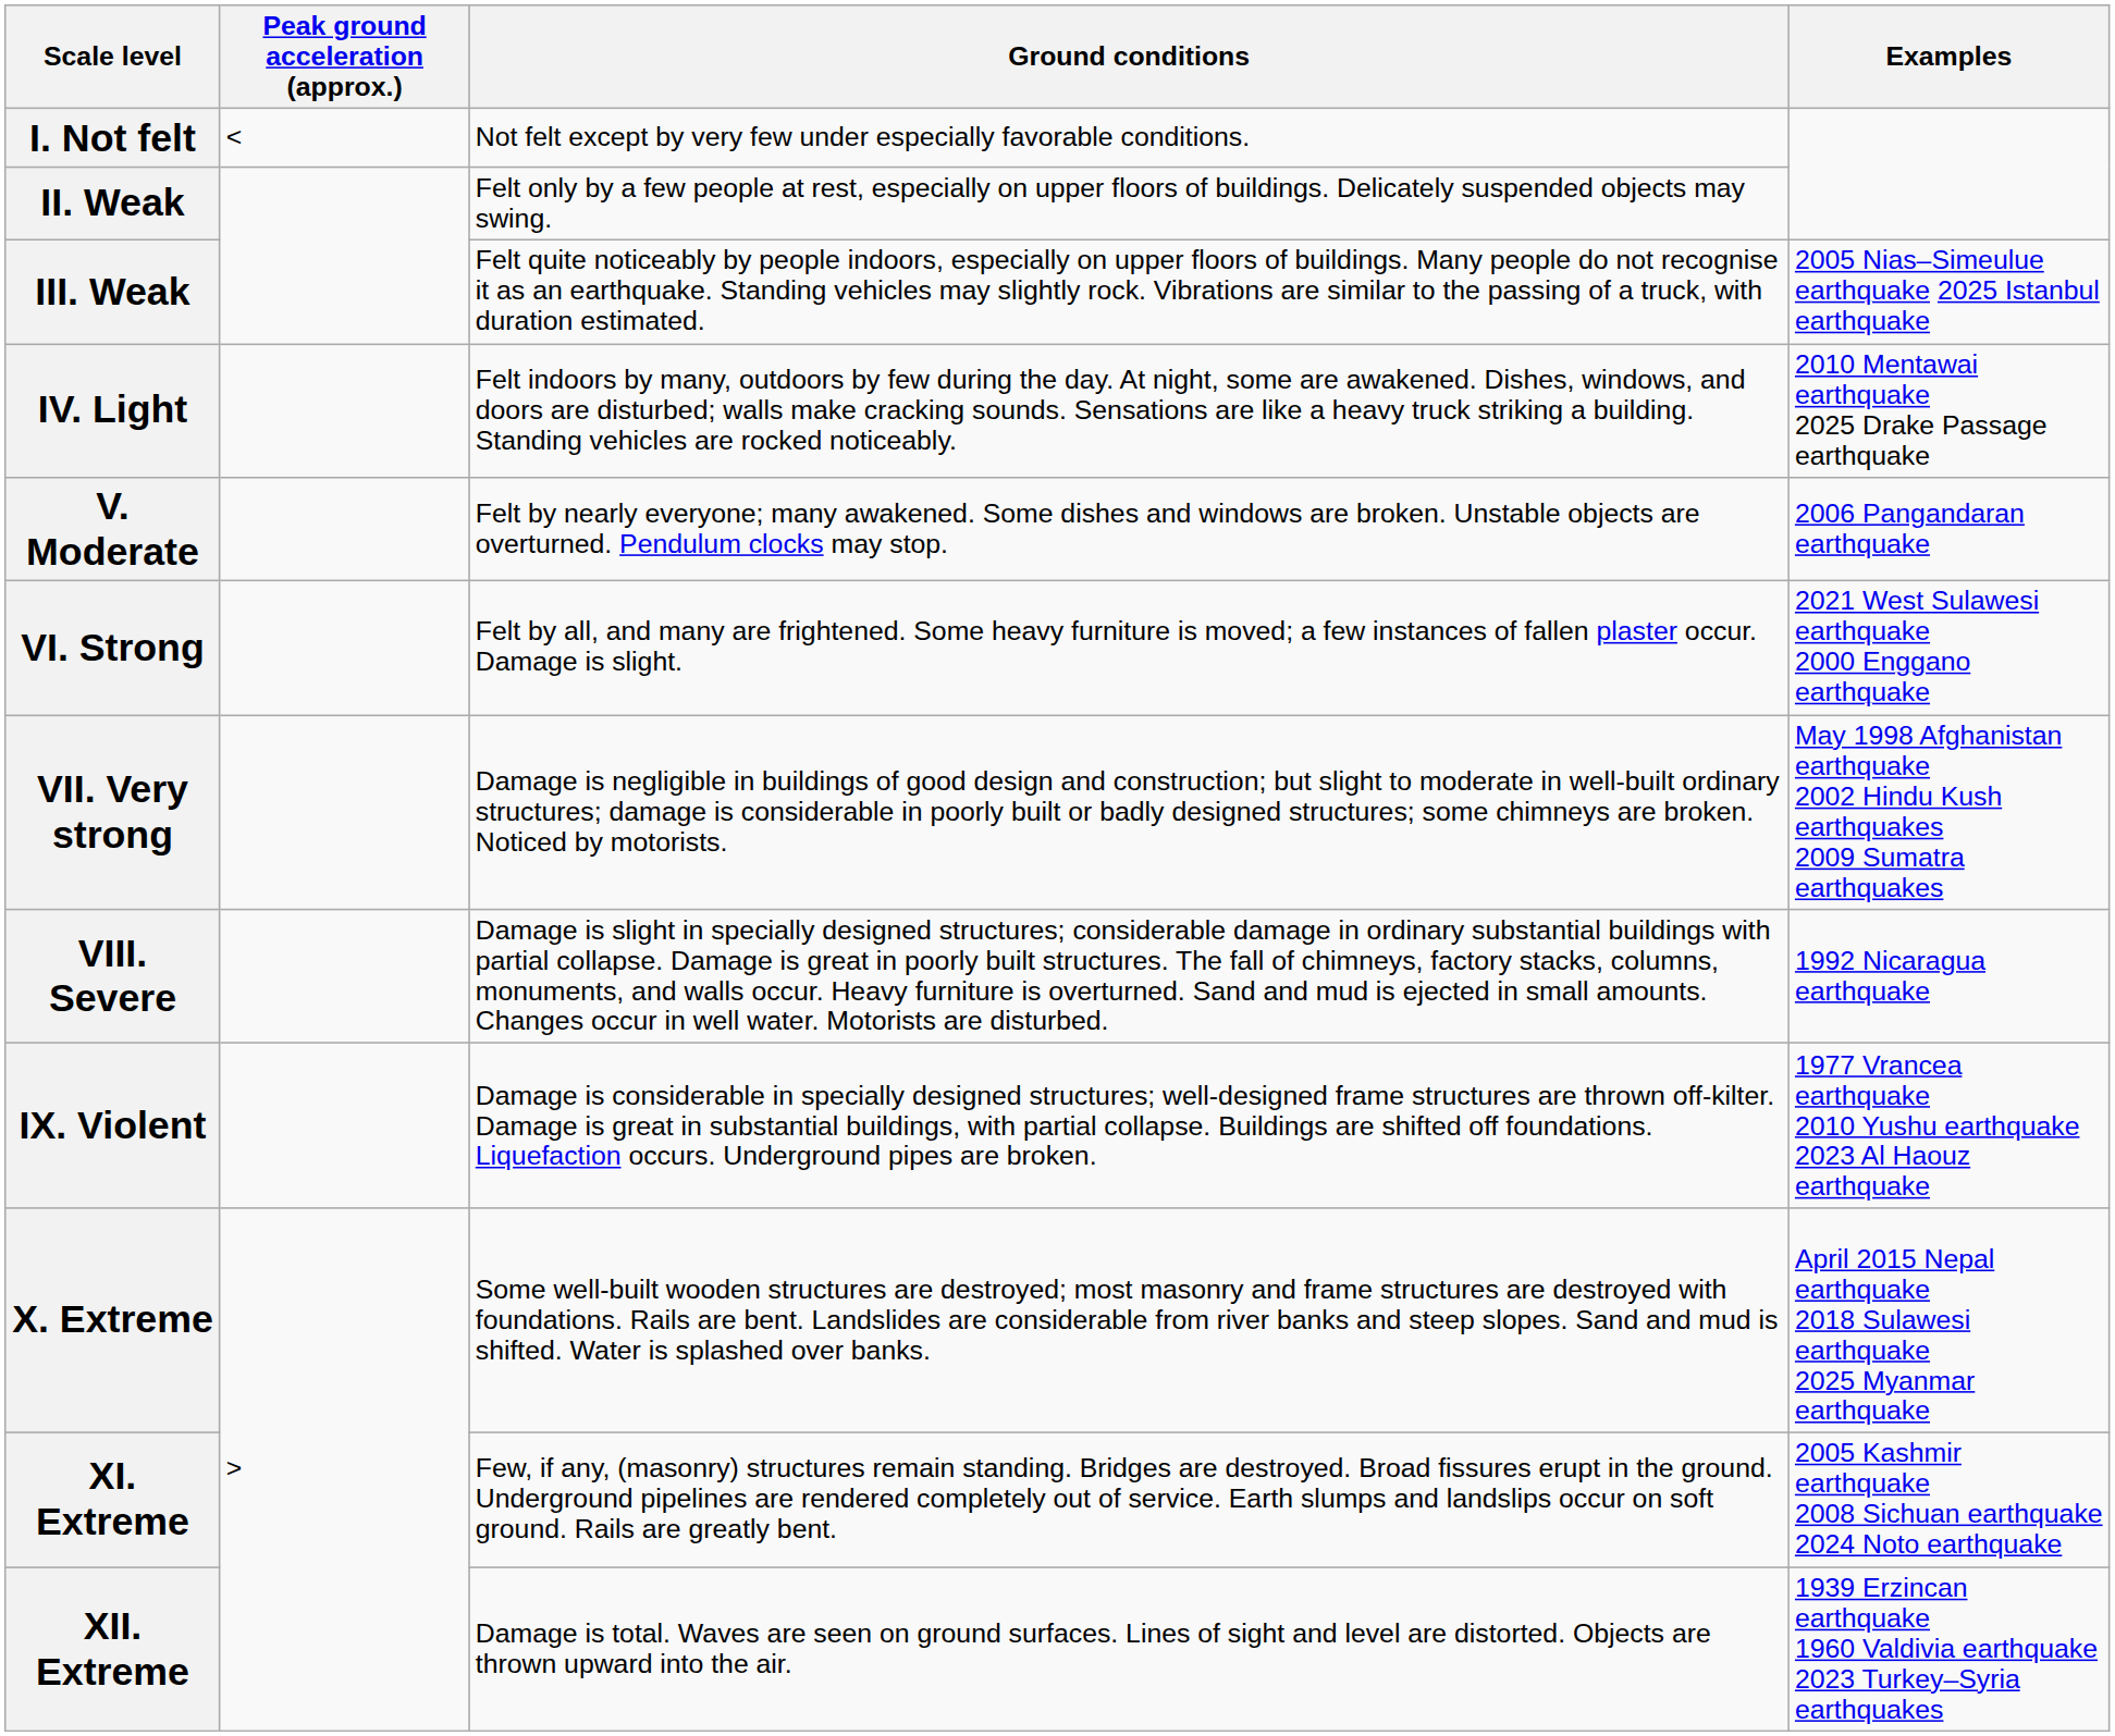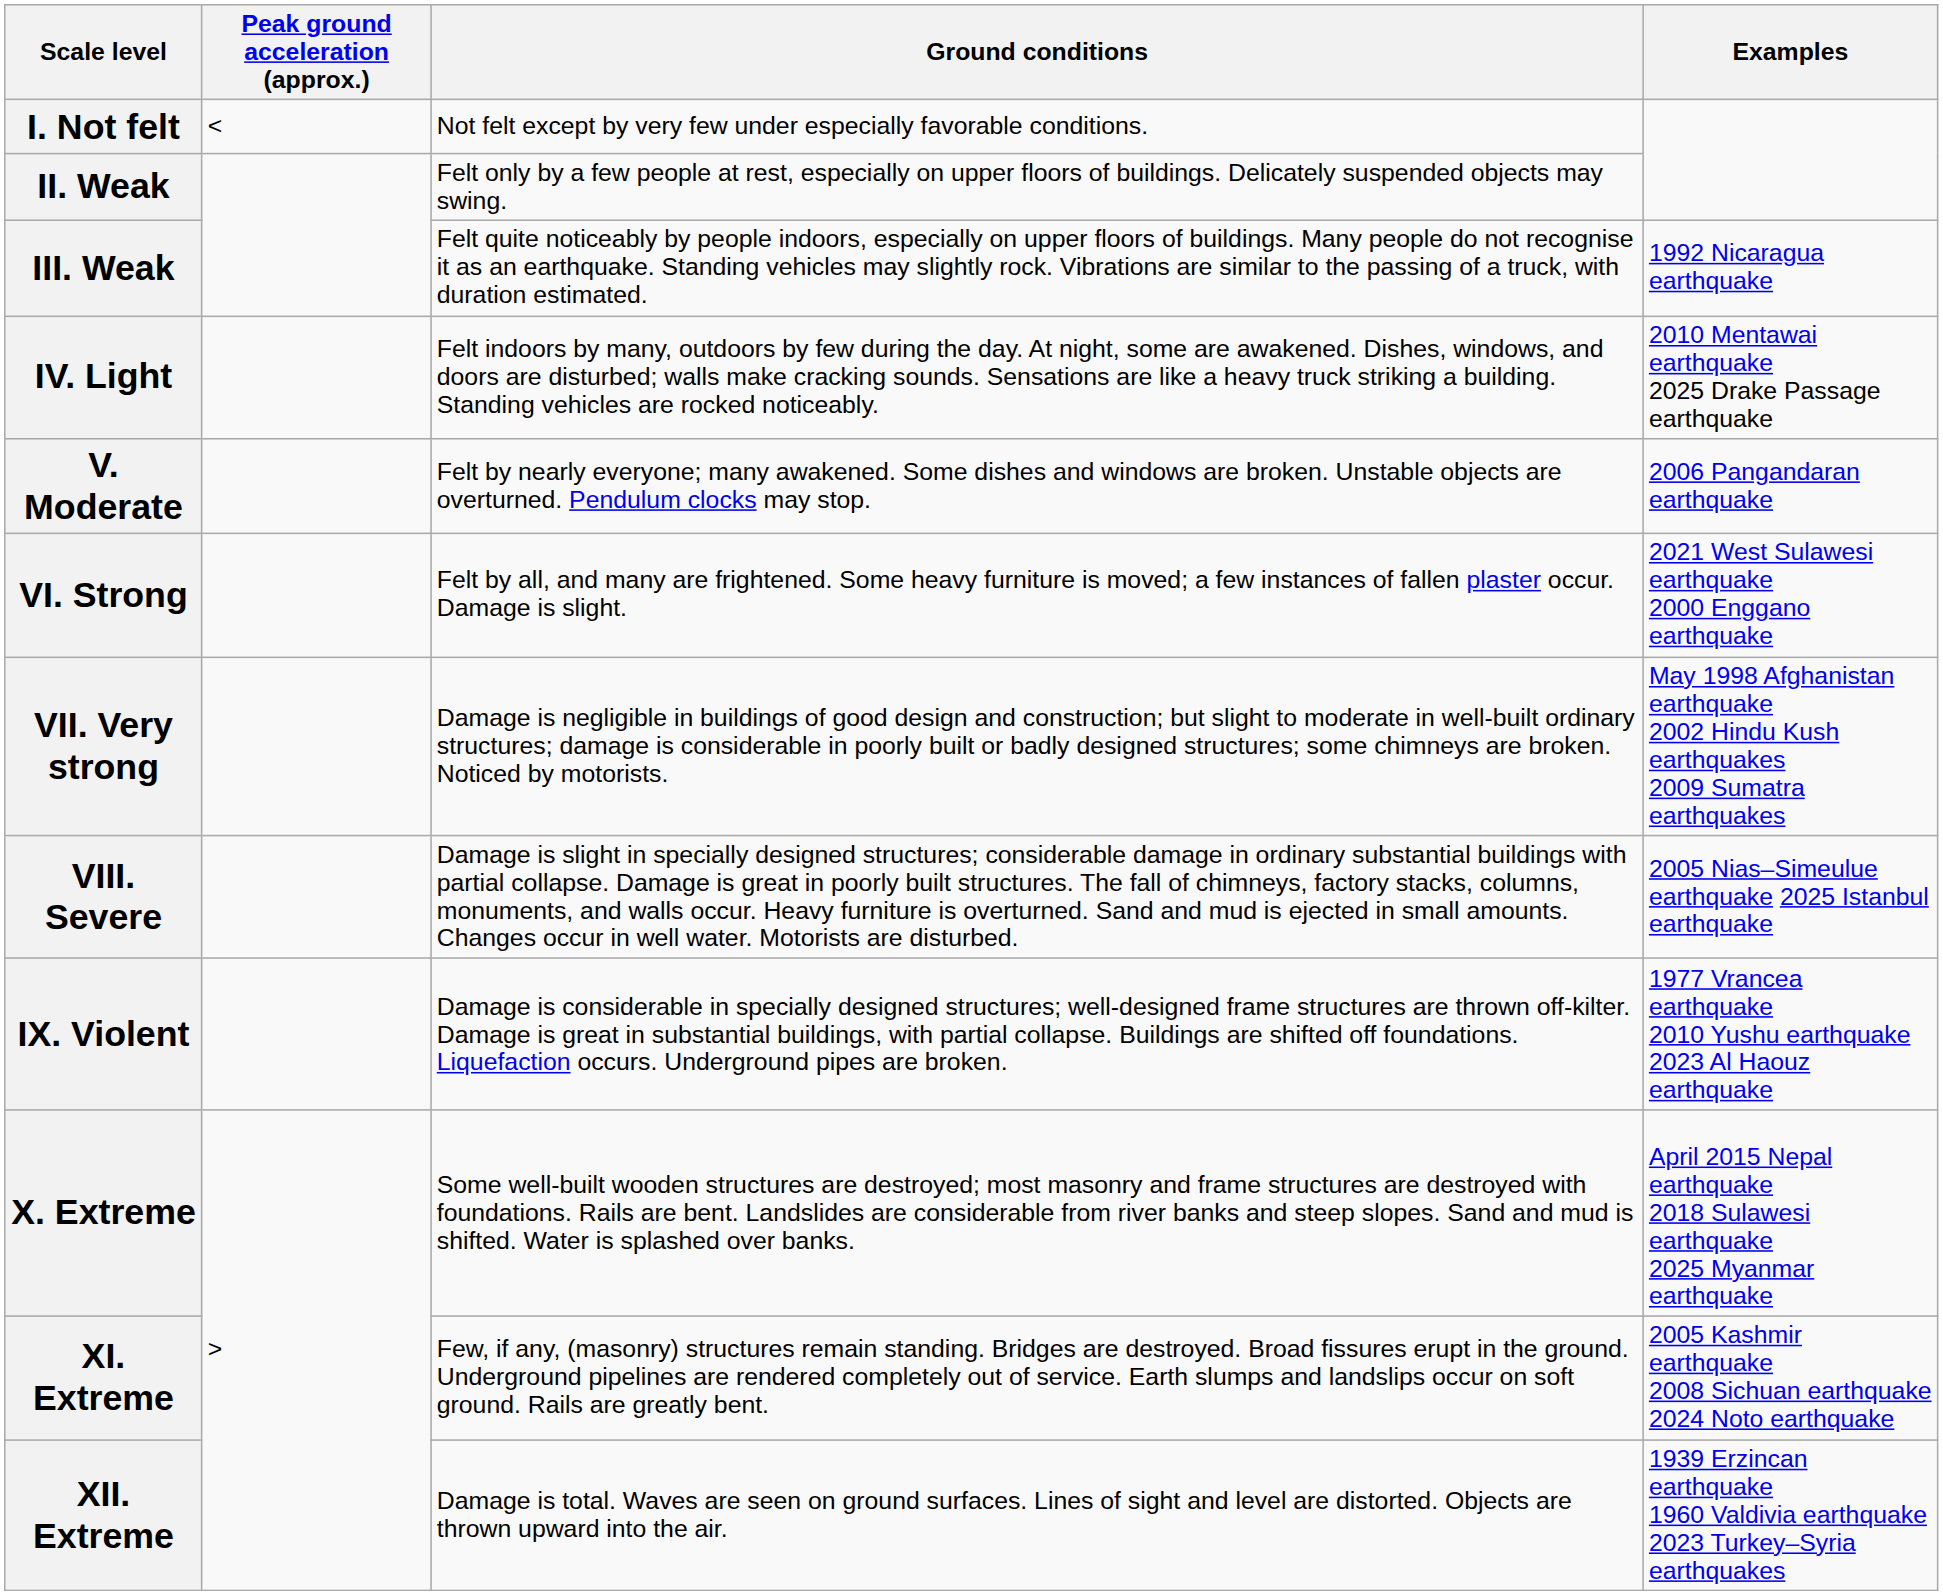III. Weak | Examples: 2005 Nias–Simeulue earthquake 2025 Istanbul earthquake -> 1992 Nicaragua earthquake
VIII. Severe | Examples: 1992 Nicaragua earthquake -> 2005 Nias–Simeulue earthquake 2025 Istanbul earthquake
